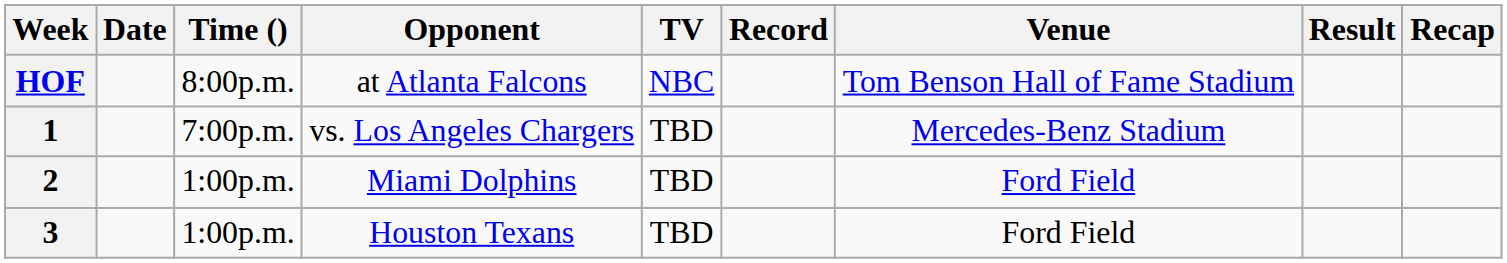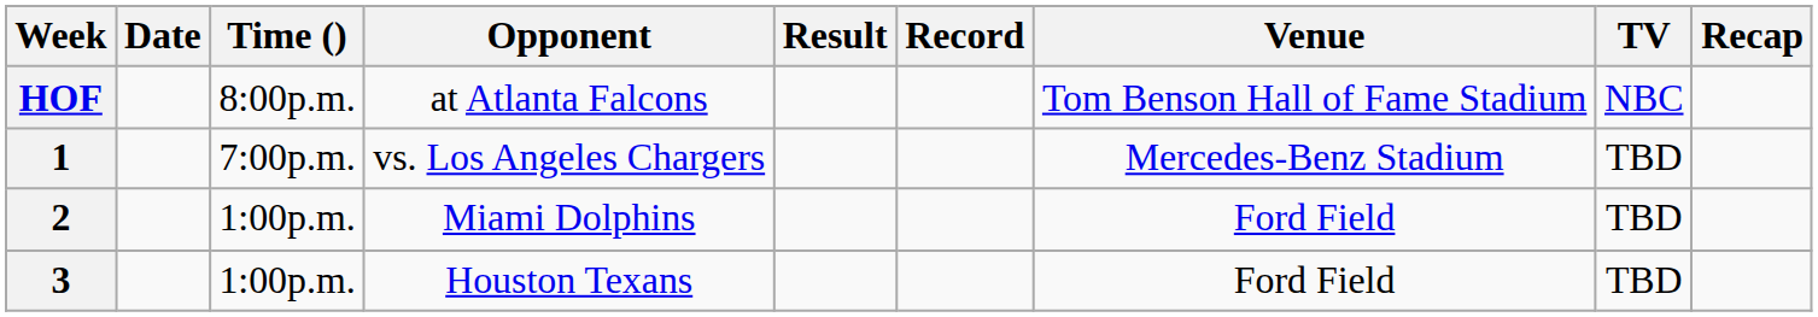columns swapped: Result <-> TV
